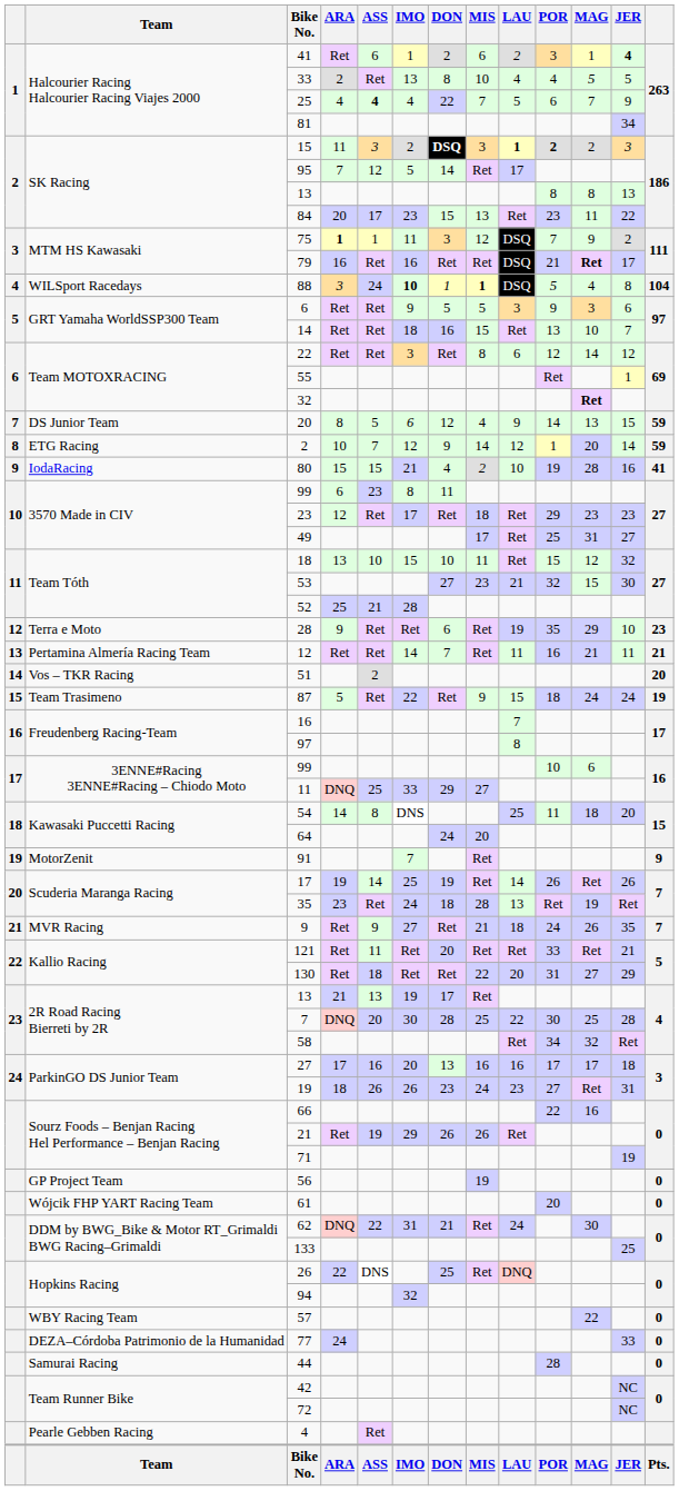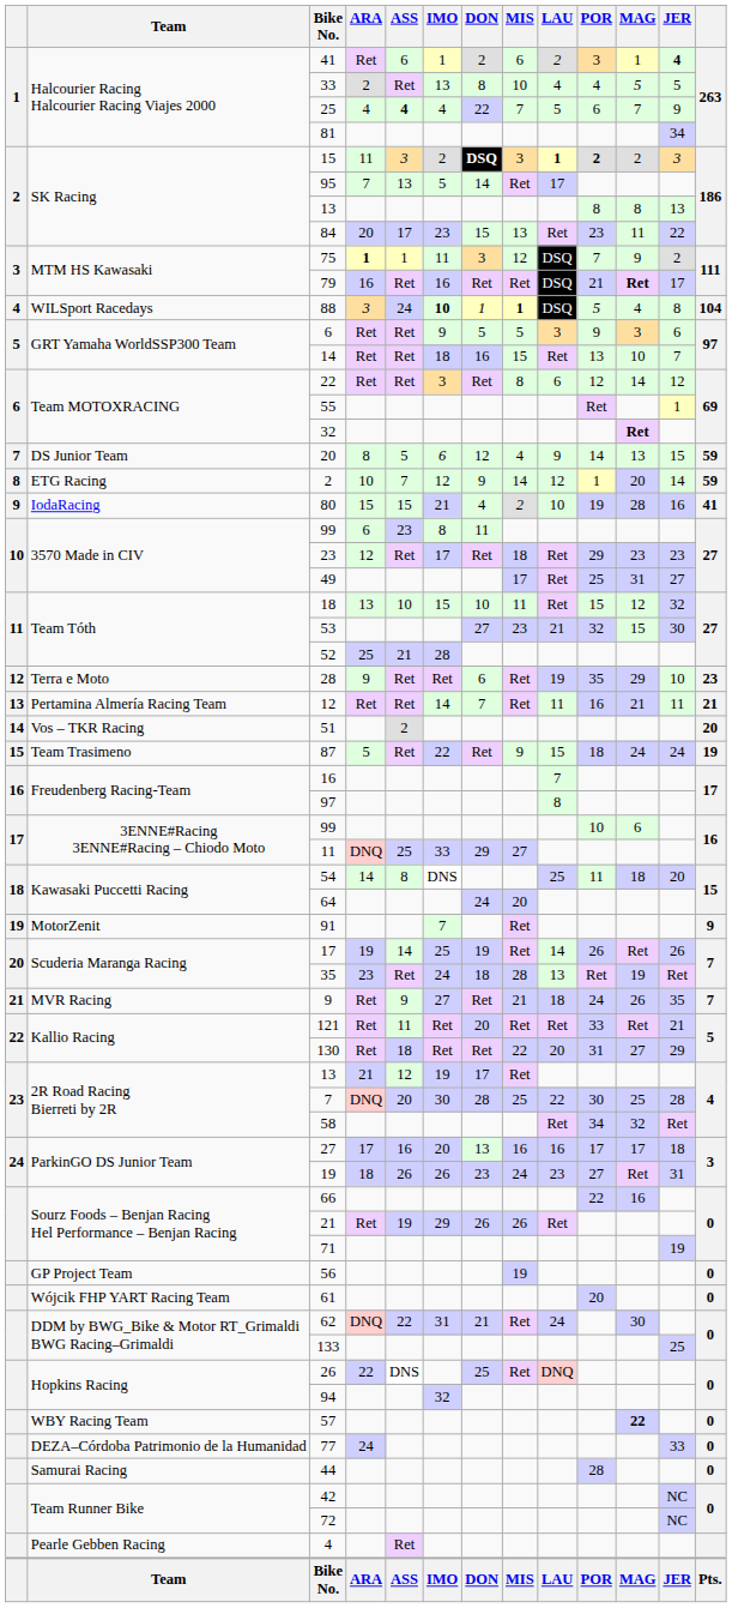95 | ASS: 12 -> 13
2R Road Racing Bierreti by 2R / 13 | ASS: 13 -> 12
57 | MAG: normal -> bold
